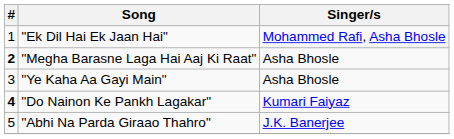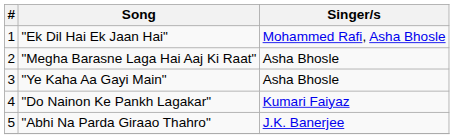"Megha Barasne Laga Hai Aaj Ki Raat" | #: bold -> normal
"Do Nainon Ke Pankh Lagakar" | #: bold -> normal
